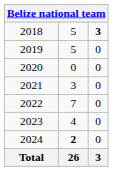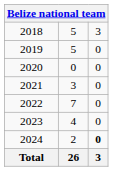2018 | column 3: bold -> normal
2024 | column 2: bold -> normal
2024 | column 3: normal -> bold
